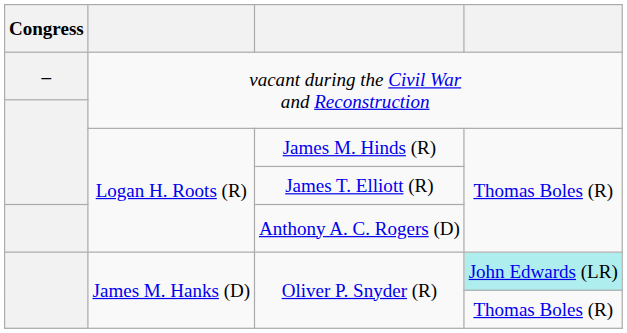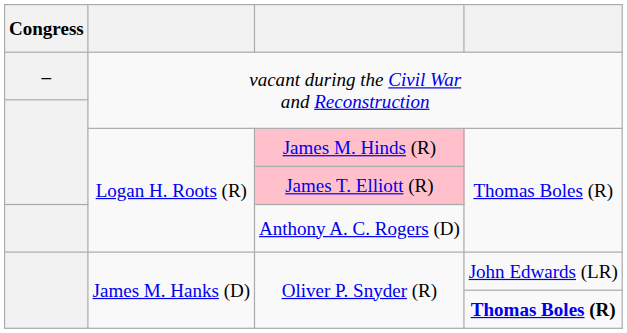James M. Hinds (R) | column 3: no background -> pink background
James T. Elliott (R) | column 3: no background -> pink background
Oliver P. Snyder (R) / John Edwards (LR) | column 4: paleturquoise background -> no background
Oliver P. Snyder (R) / Thomas Boles (R) | column 4: normal -> bold
